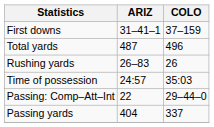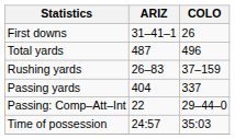First downs | COLO: 37–159 -> 26
Rushing yards | COLO: 26 -> 37–159
rows swapped: Passing yards <-> Time of possession
